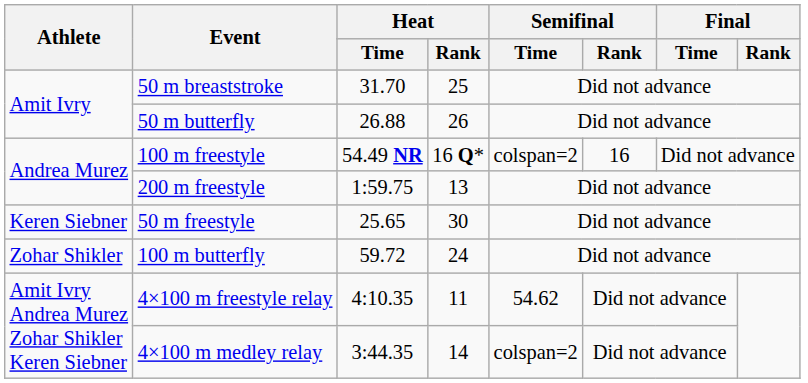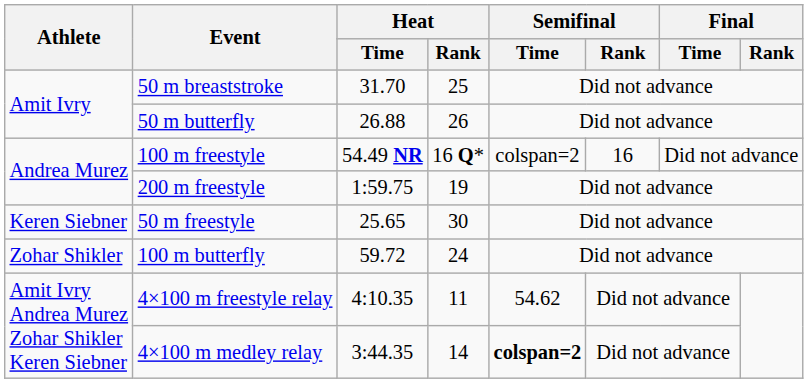200 m freestyle | Heat / Rank: 13 -> 19
4×100 m medley relay | Semifinal / Time: normal -> bold
